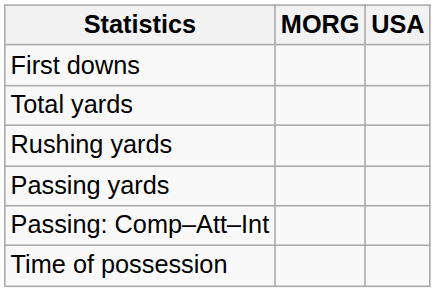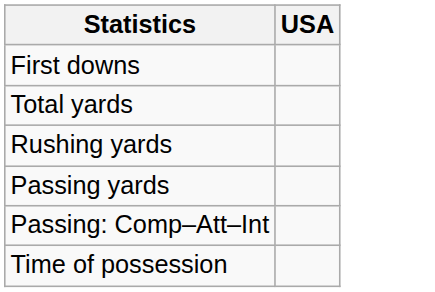- column: MORG
